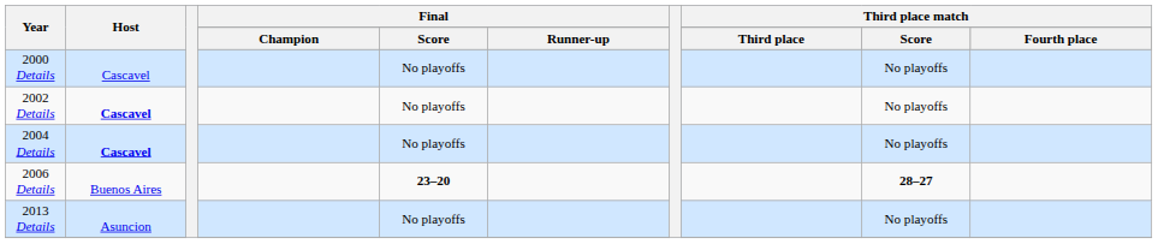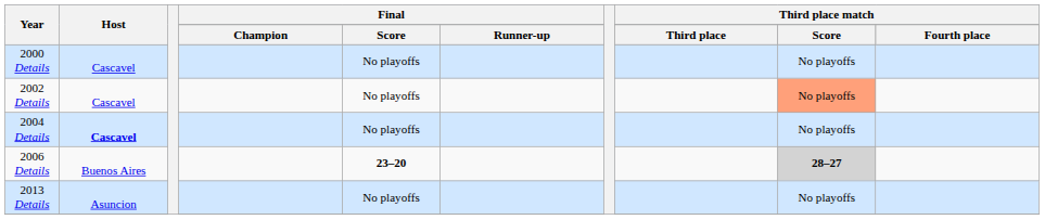2002 Details | Host: bold -> normal
2002 Details | Third place match / Score: no background -> lightsalmon background
2006 Details | Third place match / Score: no background -> lightgrey background
